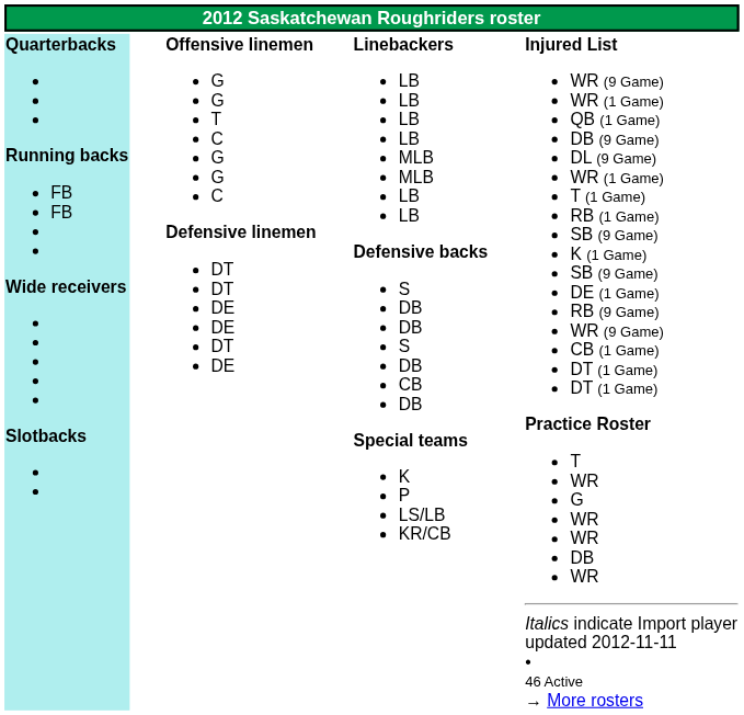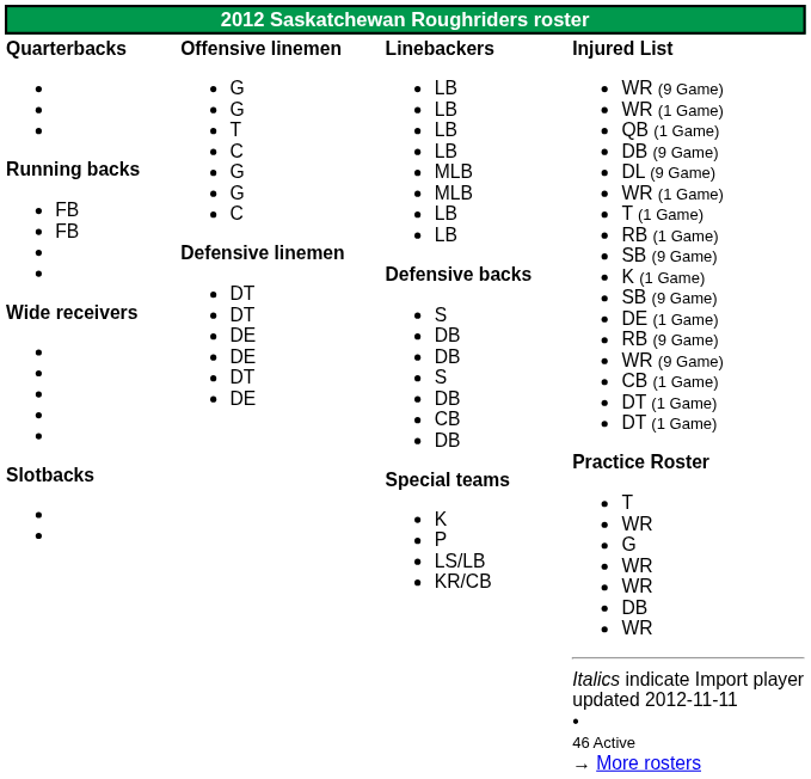Quarterbacks Running backs FB FB Wide receivers Slotbacks | column 1: paleturquoise background -> no background
